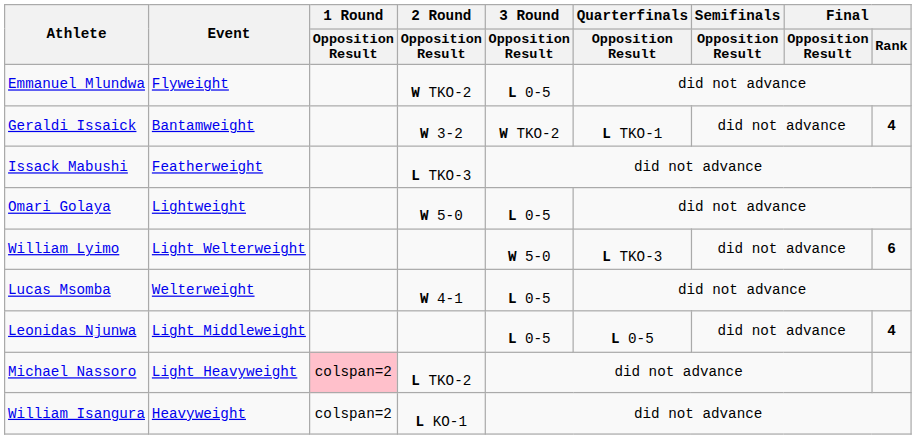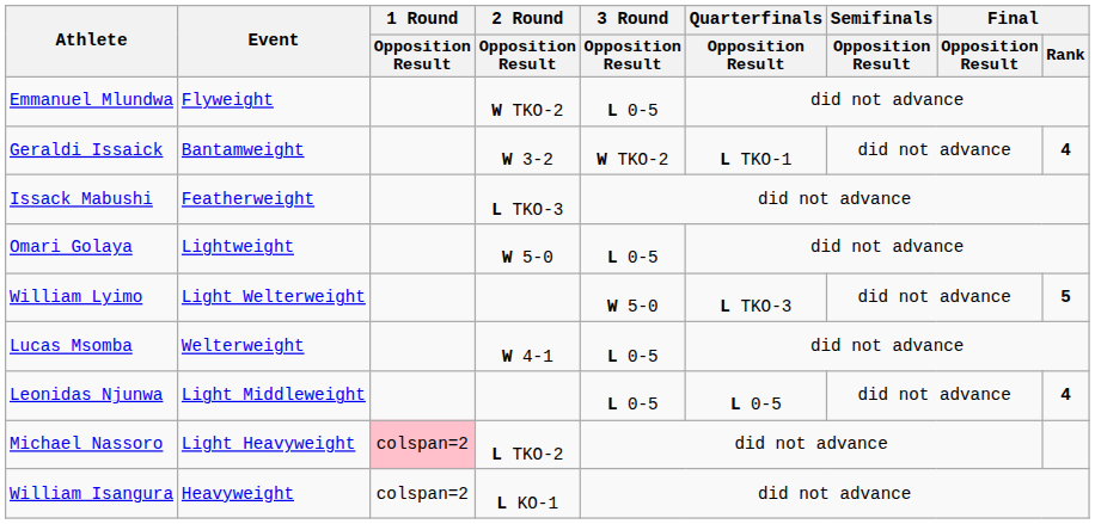William Lyimo | Final / Rank: 6 -> 5
